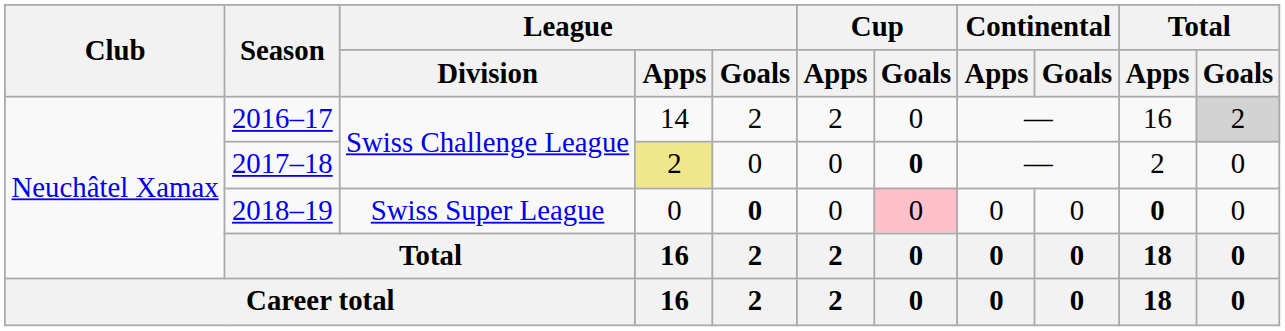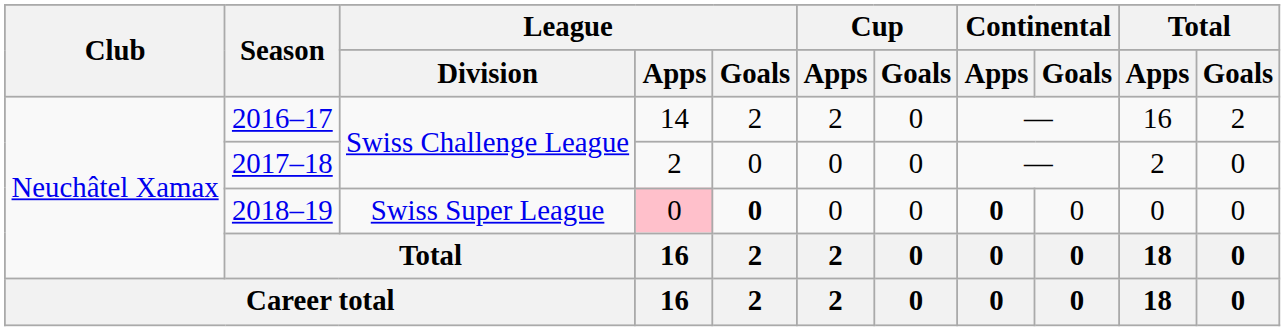2016–17 | Total / Goals: lightgrey background -> no background
2017–18 | League / Apps: khaki background -> no background
2017–18 | Cup / Goals: bold -> normal
2018–19 | League / Apps: no background -> pink background
2018–19 | Cup / Goals: pink background -> no background
2018–19 | Continental / Apps: normal -> bold
2018–19 | Total / Apps: bold -> normal
